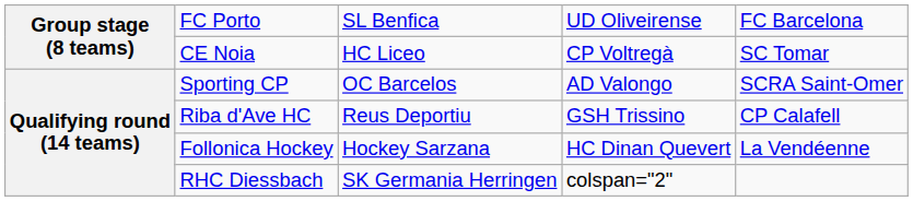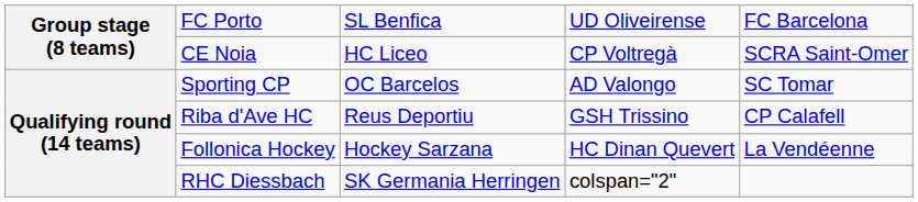CE Noia | column 5: SC Tomar -> SCRA Saint-Omer
Sporting CP | column 5: SCRA Saint-Omer -> SC Tomar
